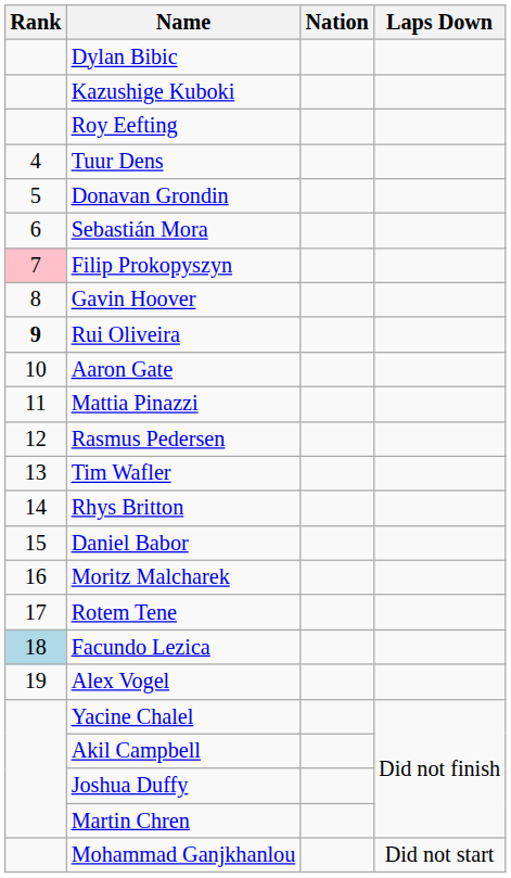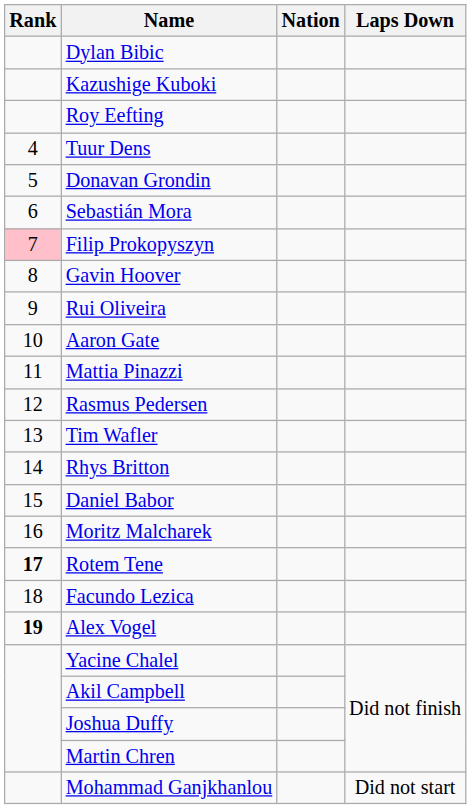Rui Oliveira | Rank: bold -> normal
Rotem Tene | Rank: normal -> bold
Facundo Lezica | Rank: lightblue background -> no background
Alex Vogel | Rank: normal -> bold
